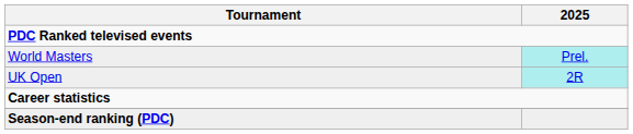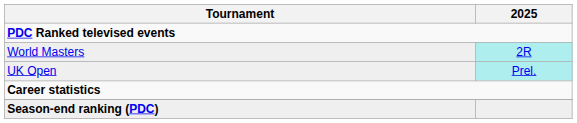World Masters | 2025: Prel. -> 2R
UK Open | 2025: 2R -> Prel.
